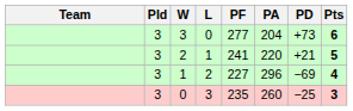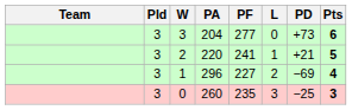columns swapped: L <-> PA
